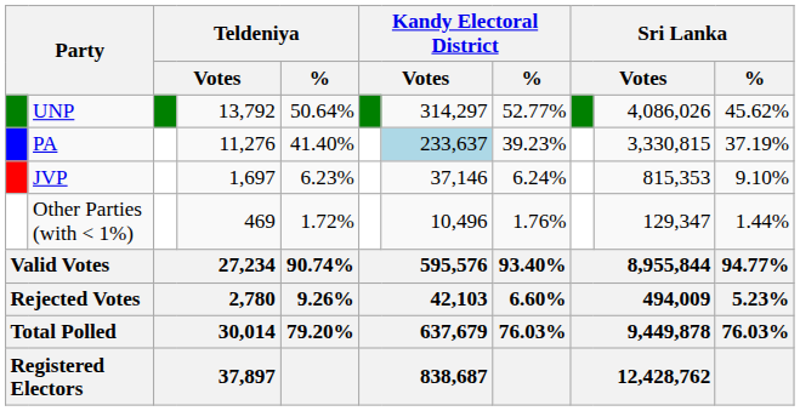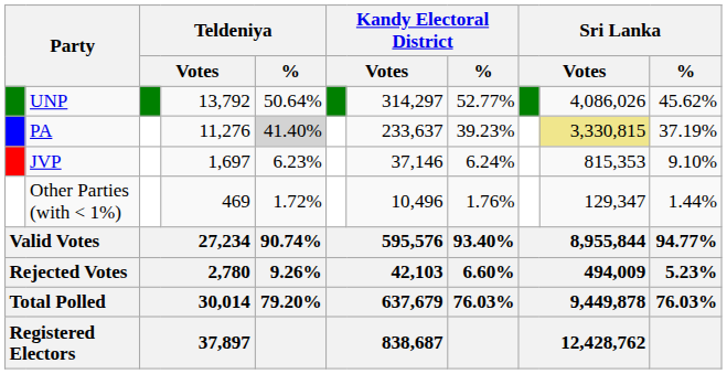PA | Teldeniya / %: no background -> lightgrey background
PA | column 7: lightblue background -> no background
PA | column 10: no background -> khaki background
